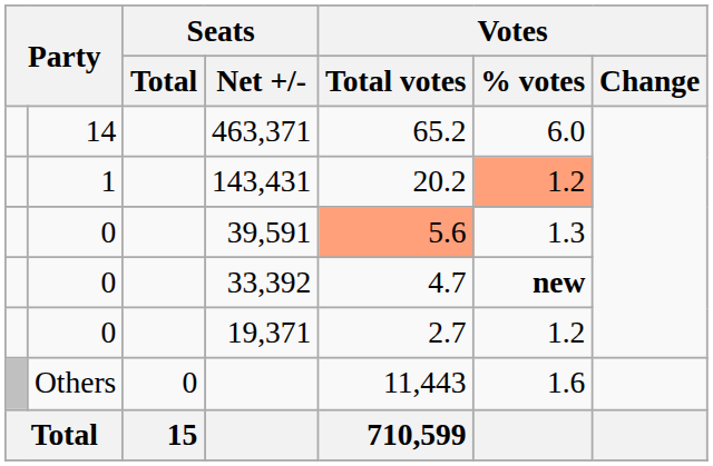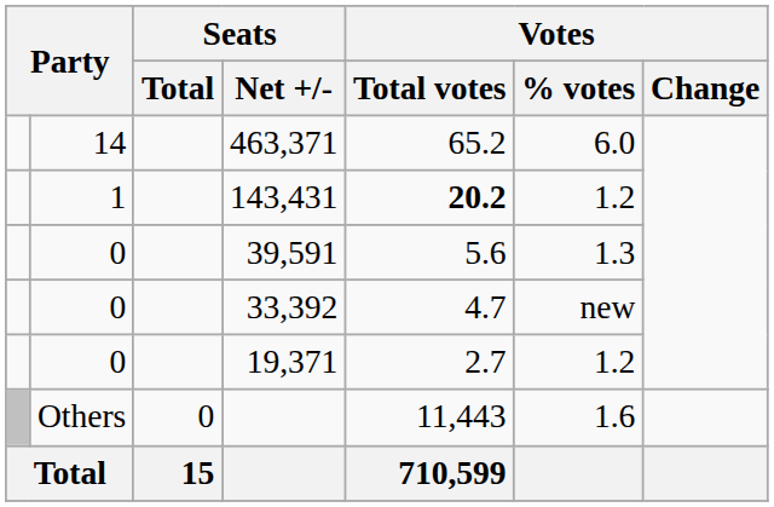143,431 | Votes / Total votes: normal -> bold
143,431 | Votes / % votes: lightsalmon background -> no background
39,591 | Votes / Total votes: lightsalmon background -> no background
33,392 | Votes / % votes: bold -> normal
